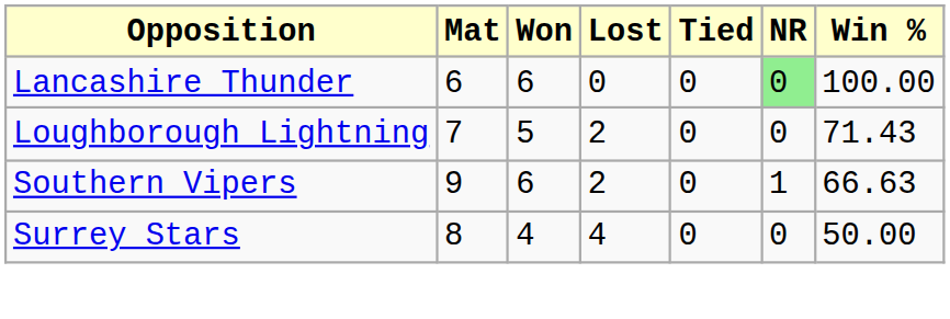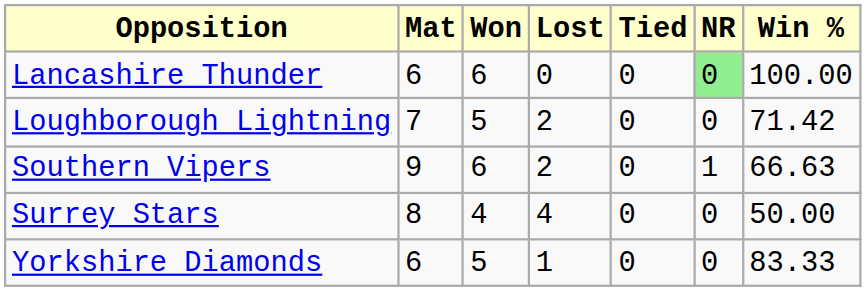Loughborough Lightning | Win %: 71.43 -> 71.42
+ row: Yorkshire Diamonds | 6 | 5 | 1 | 0 | 0 | 83.33
